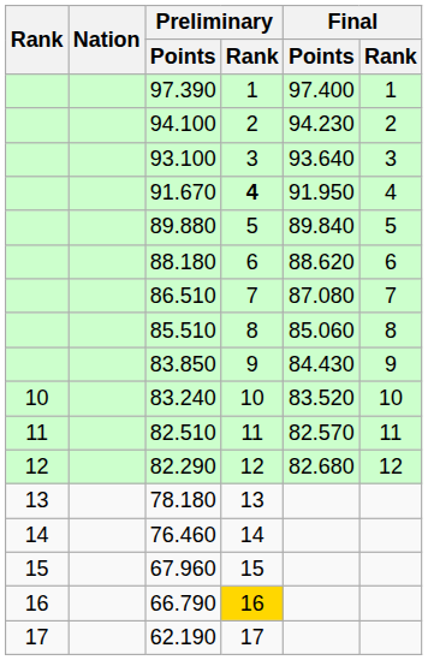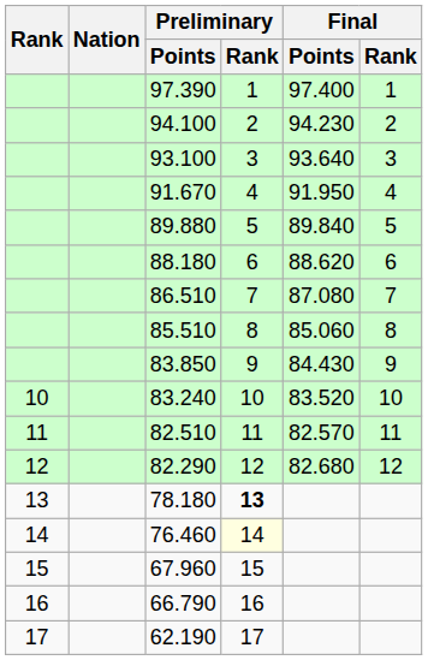91.670 | Preliminary / Rank: bold -> normal
78.180 | Preliminary / Rank: normal -> bold
76.460 | Preliminary / Rank: no background -> lightyellow background
66.790 | Preliminary / Rank: gold background -> no background
